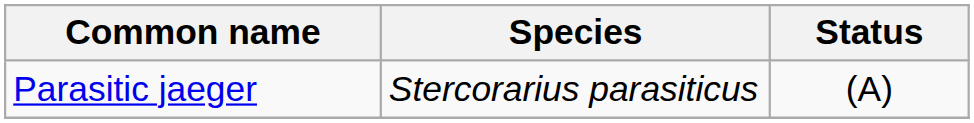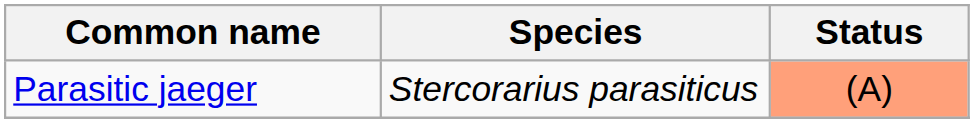Parasitic jaeger | Status: no background -> lightsalmon background
